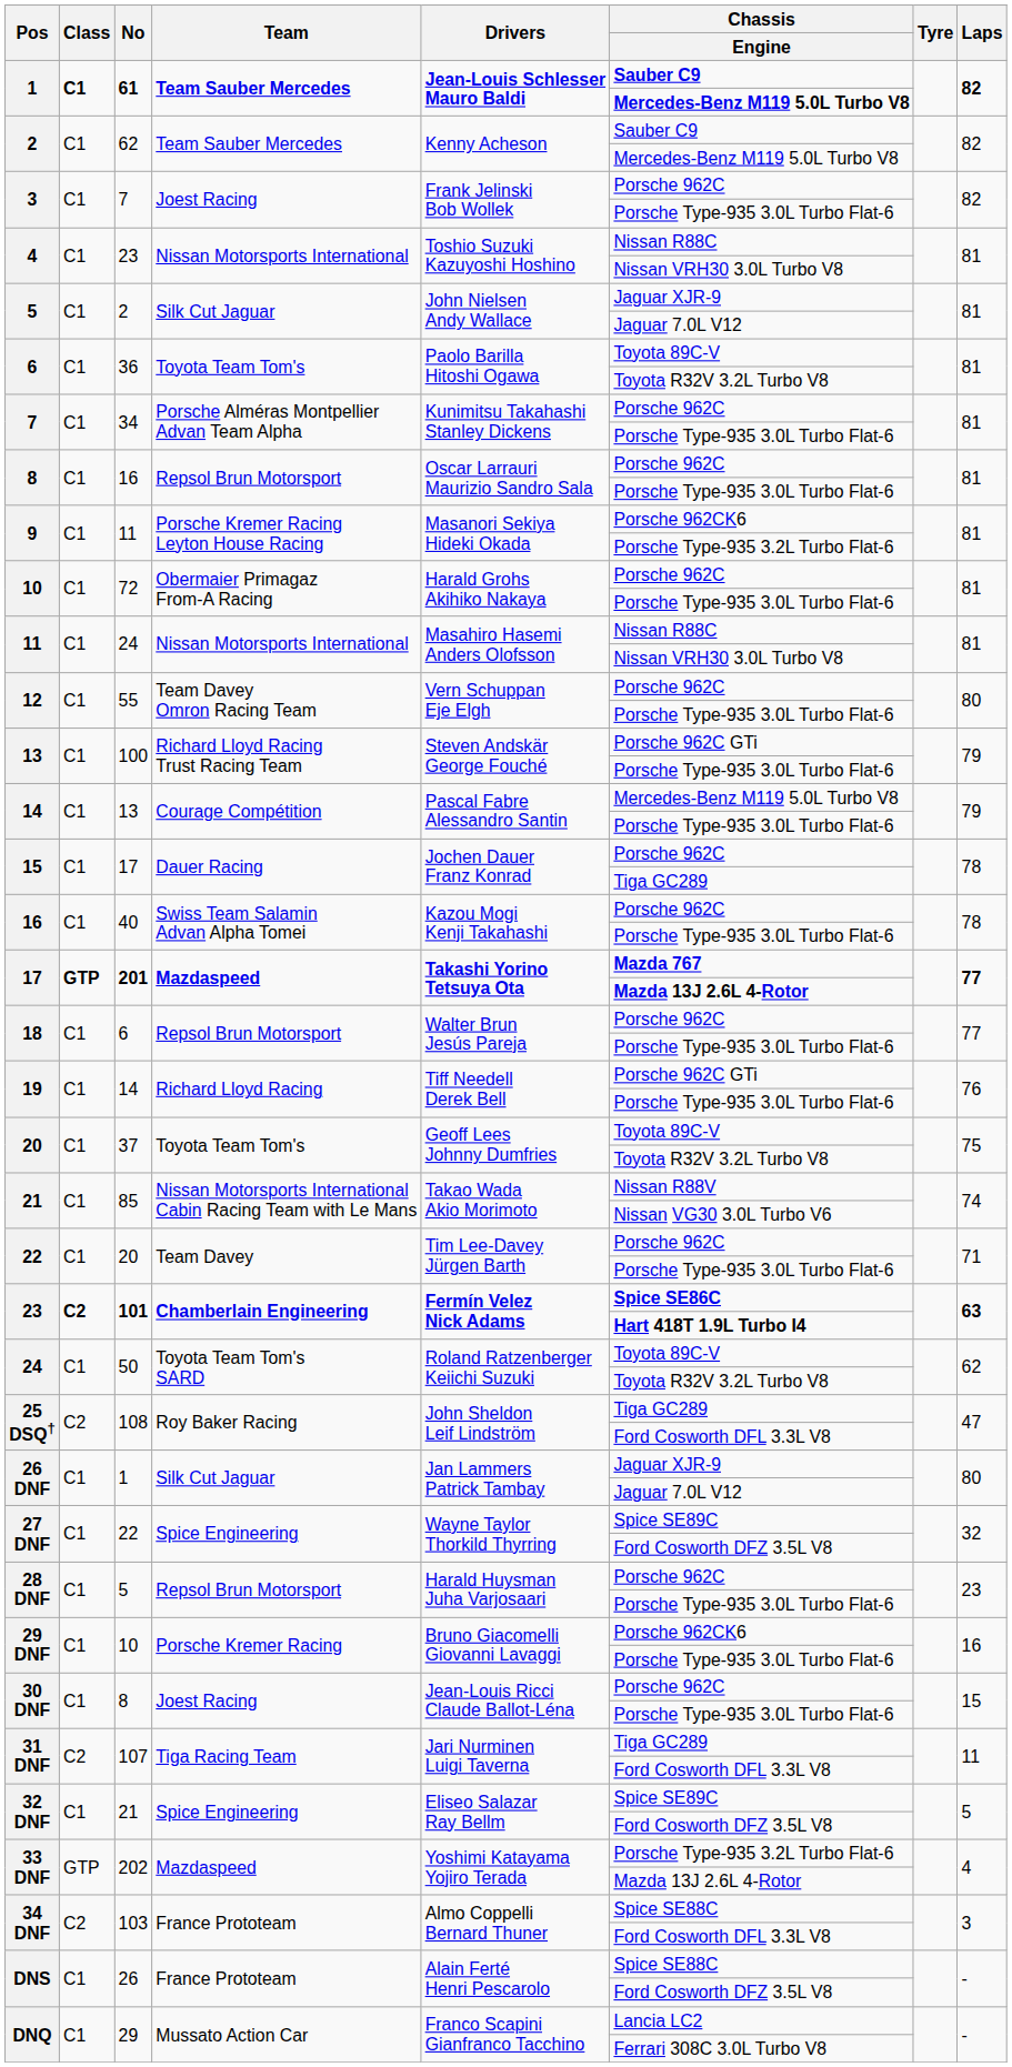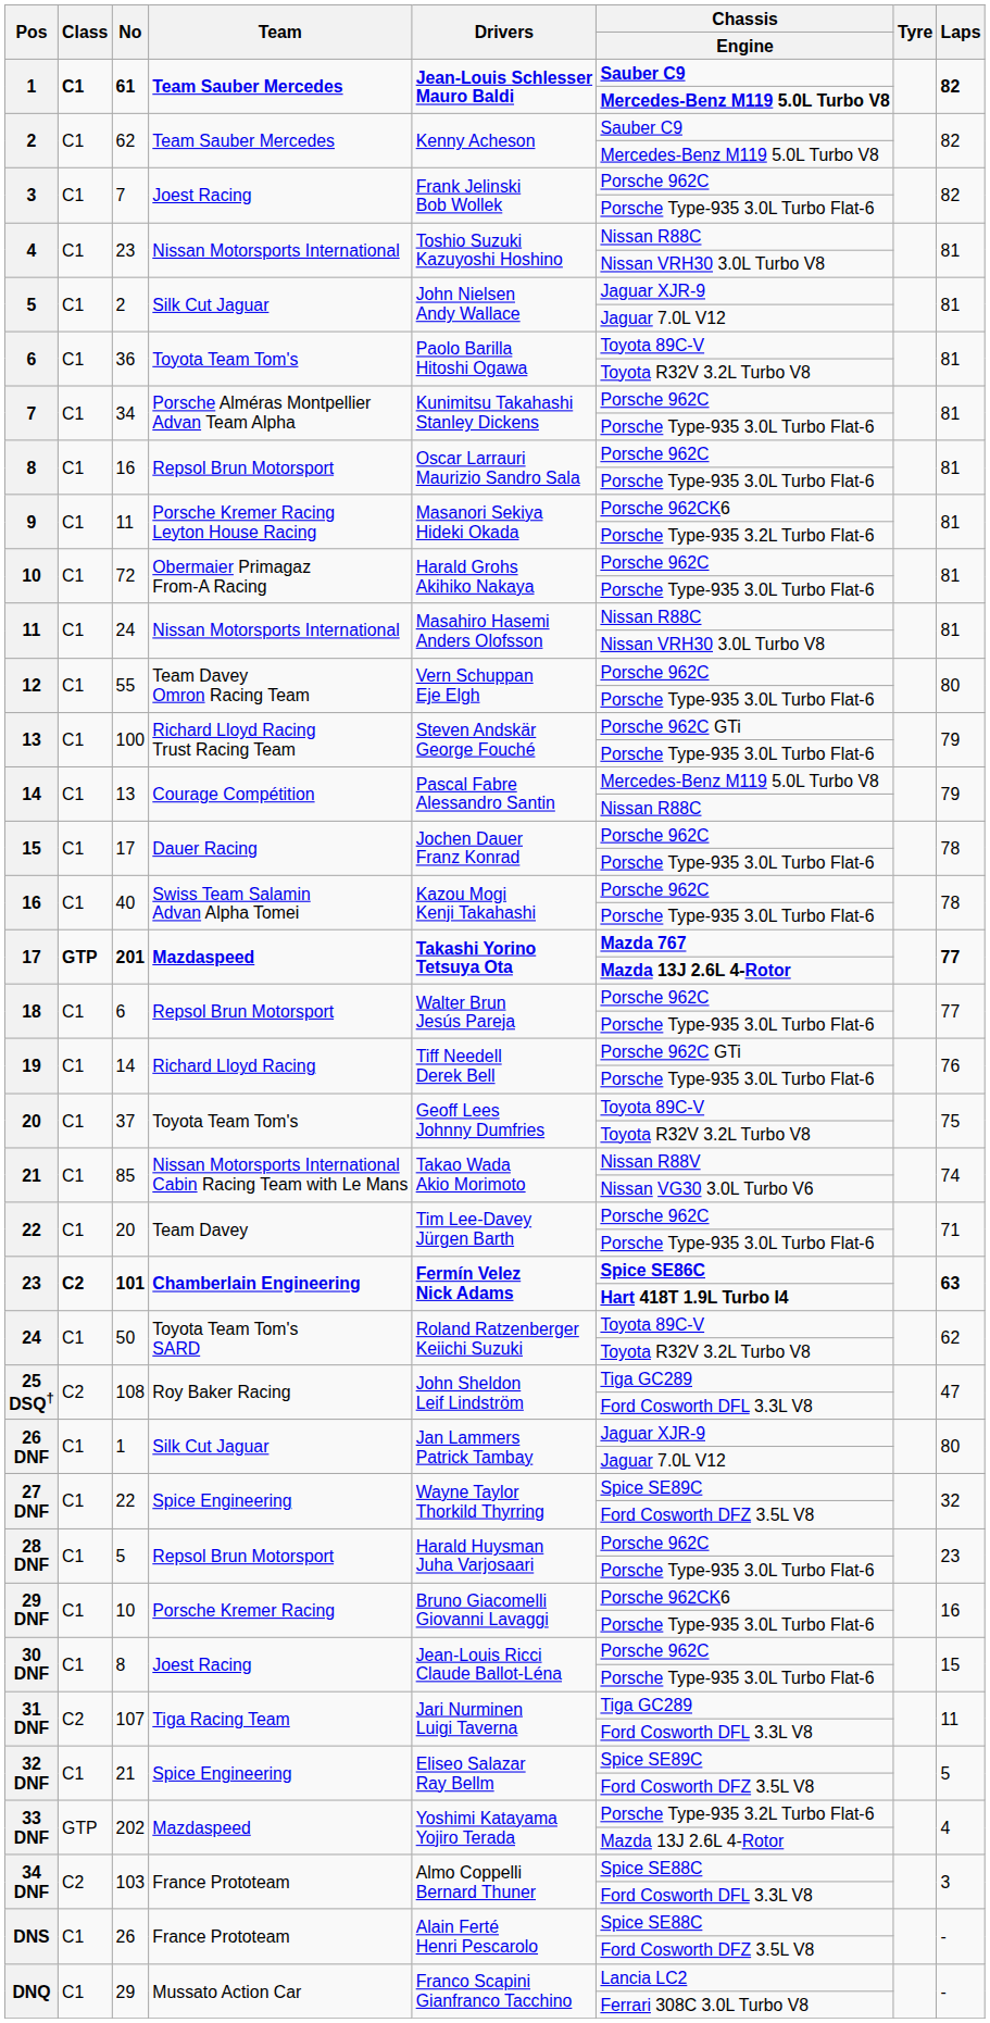row 30 | Chassis / Engine: Porsche Type-935 3.0L Turbo Flat-6 -> Nissan R88C
row 32 | Chassis / Engine: Tiga GC289 -> Porsche Type-935 3.0L Turbo Flat-6
